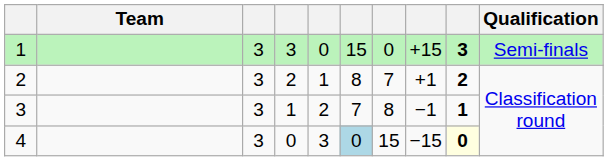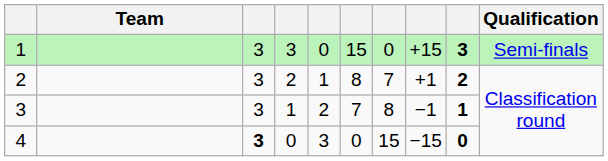4 | column 3: normal -> bold
4 | column 6: lightblue background -> no background
4 | column 9: lightyellow background -> no background
